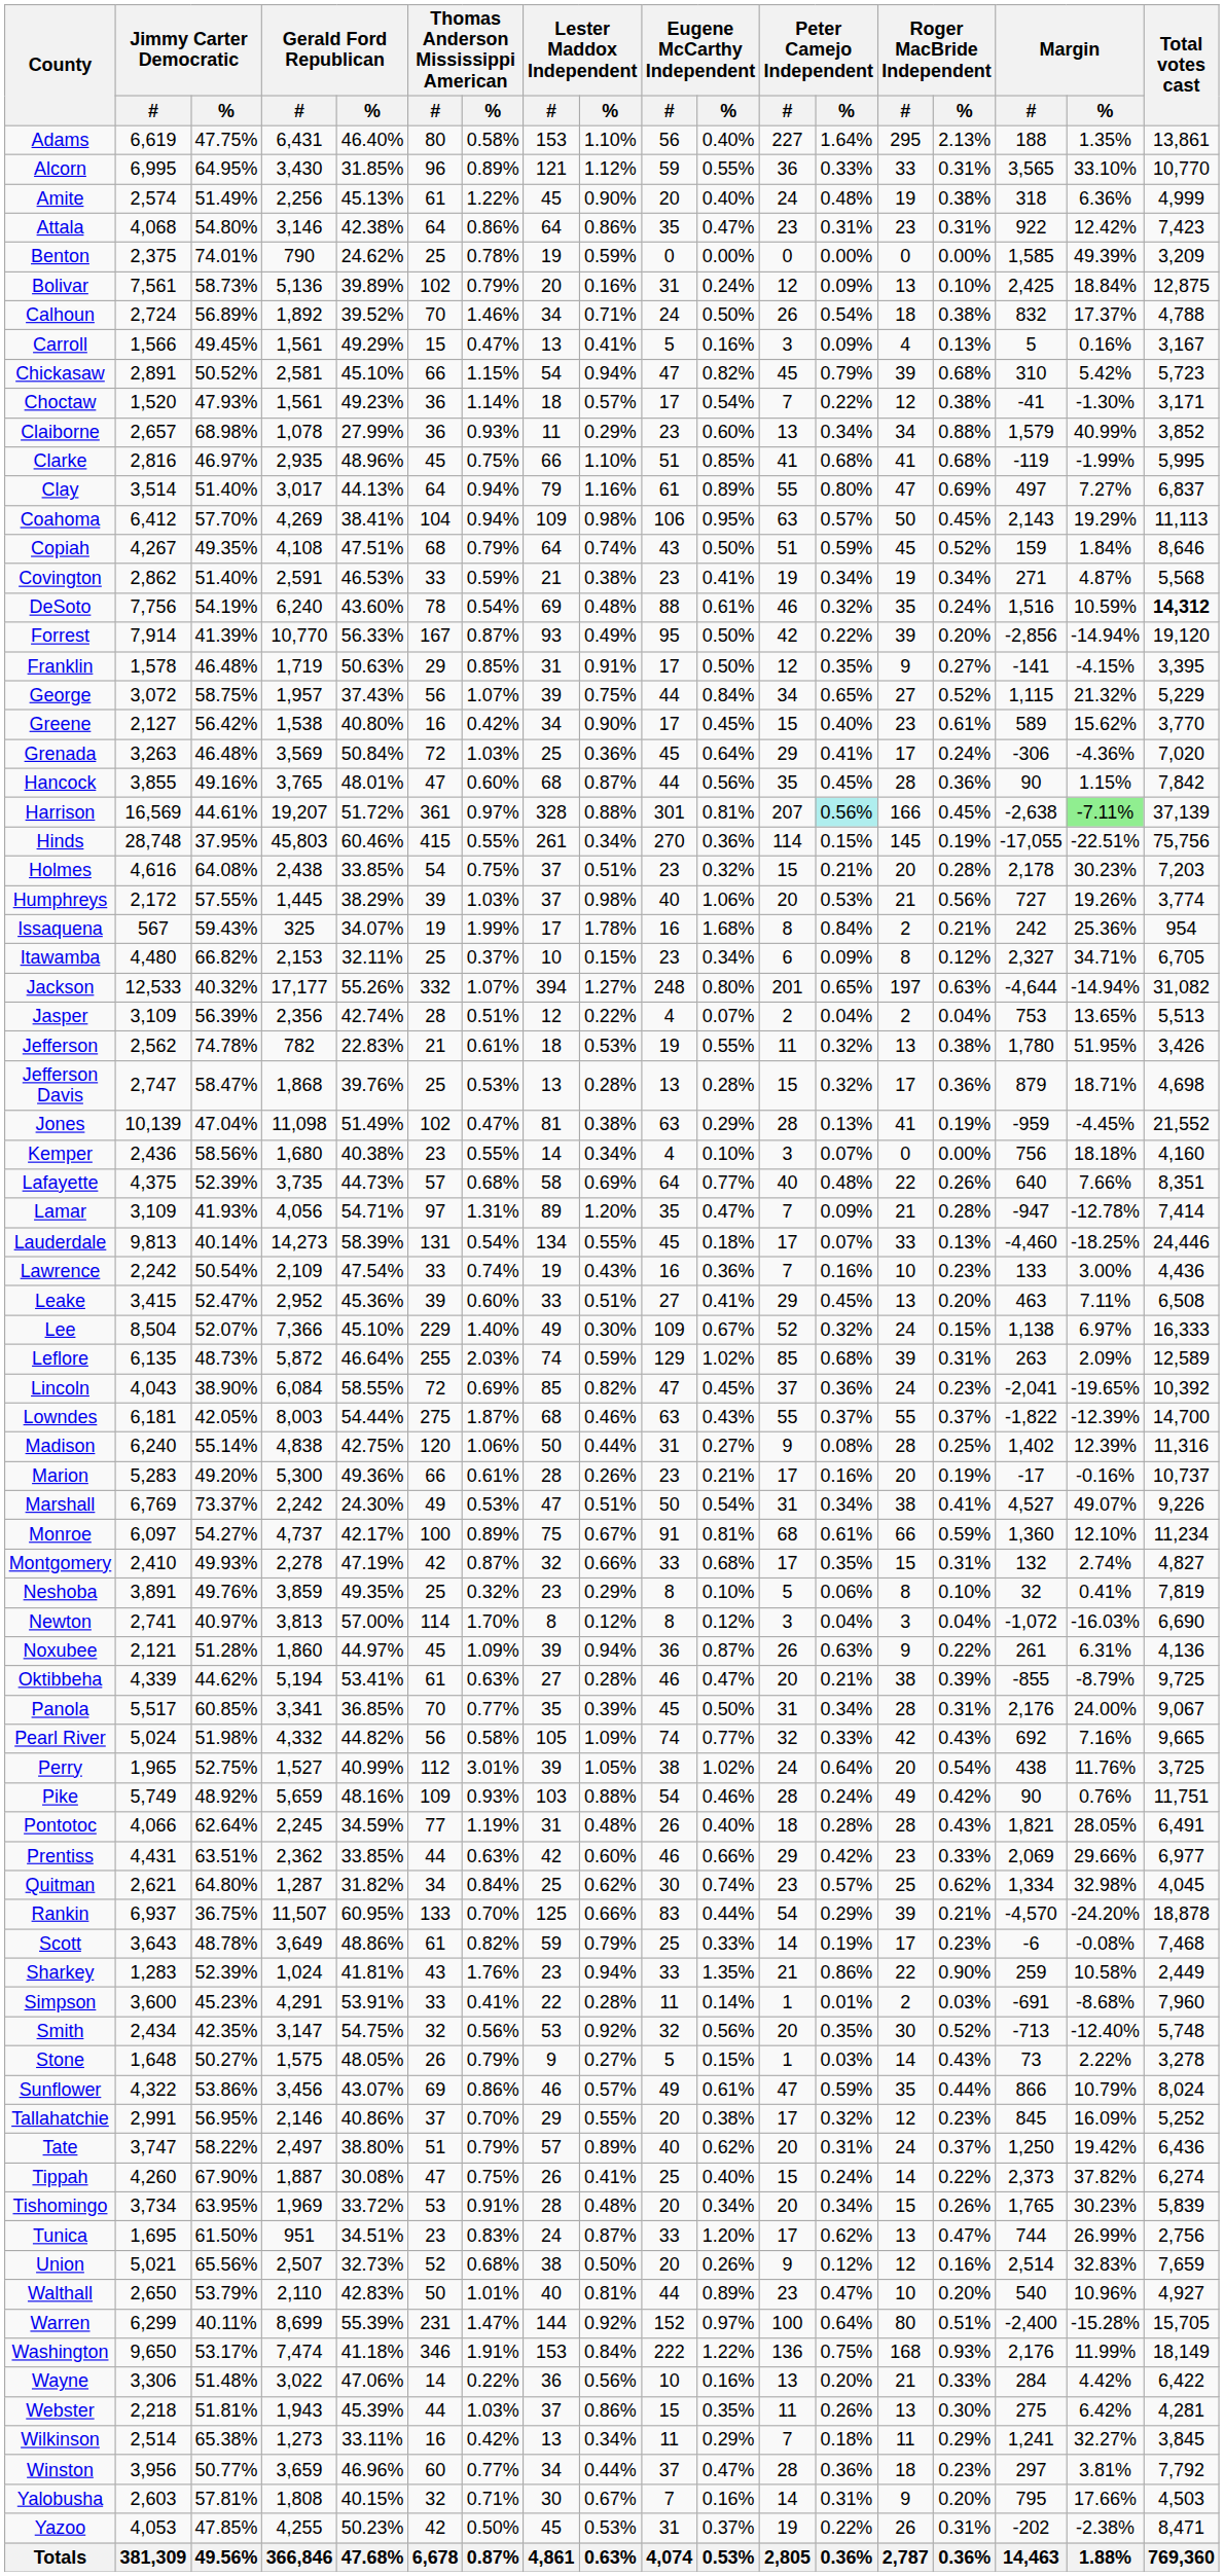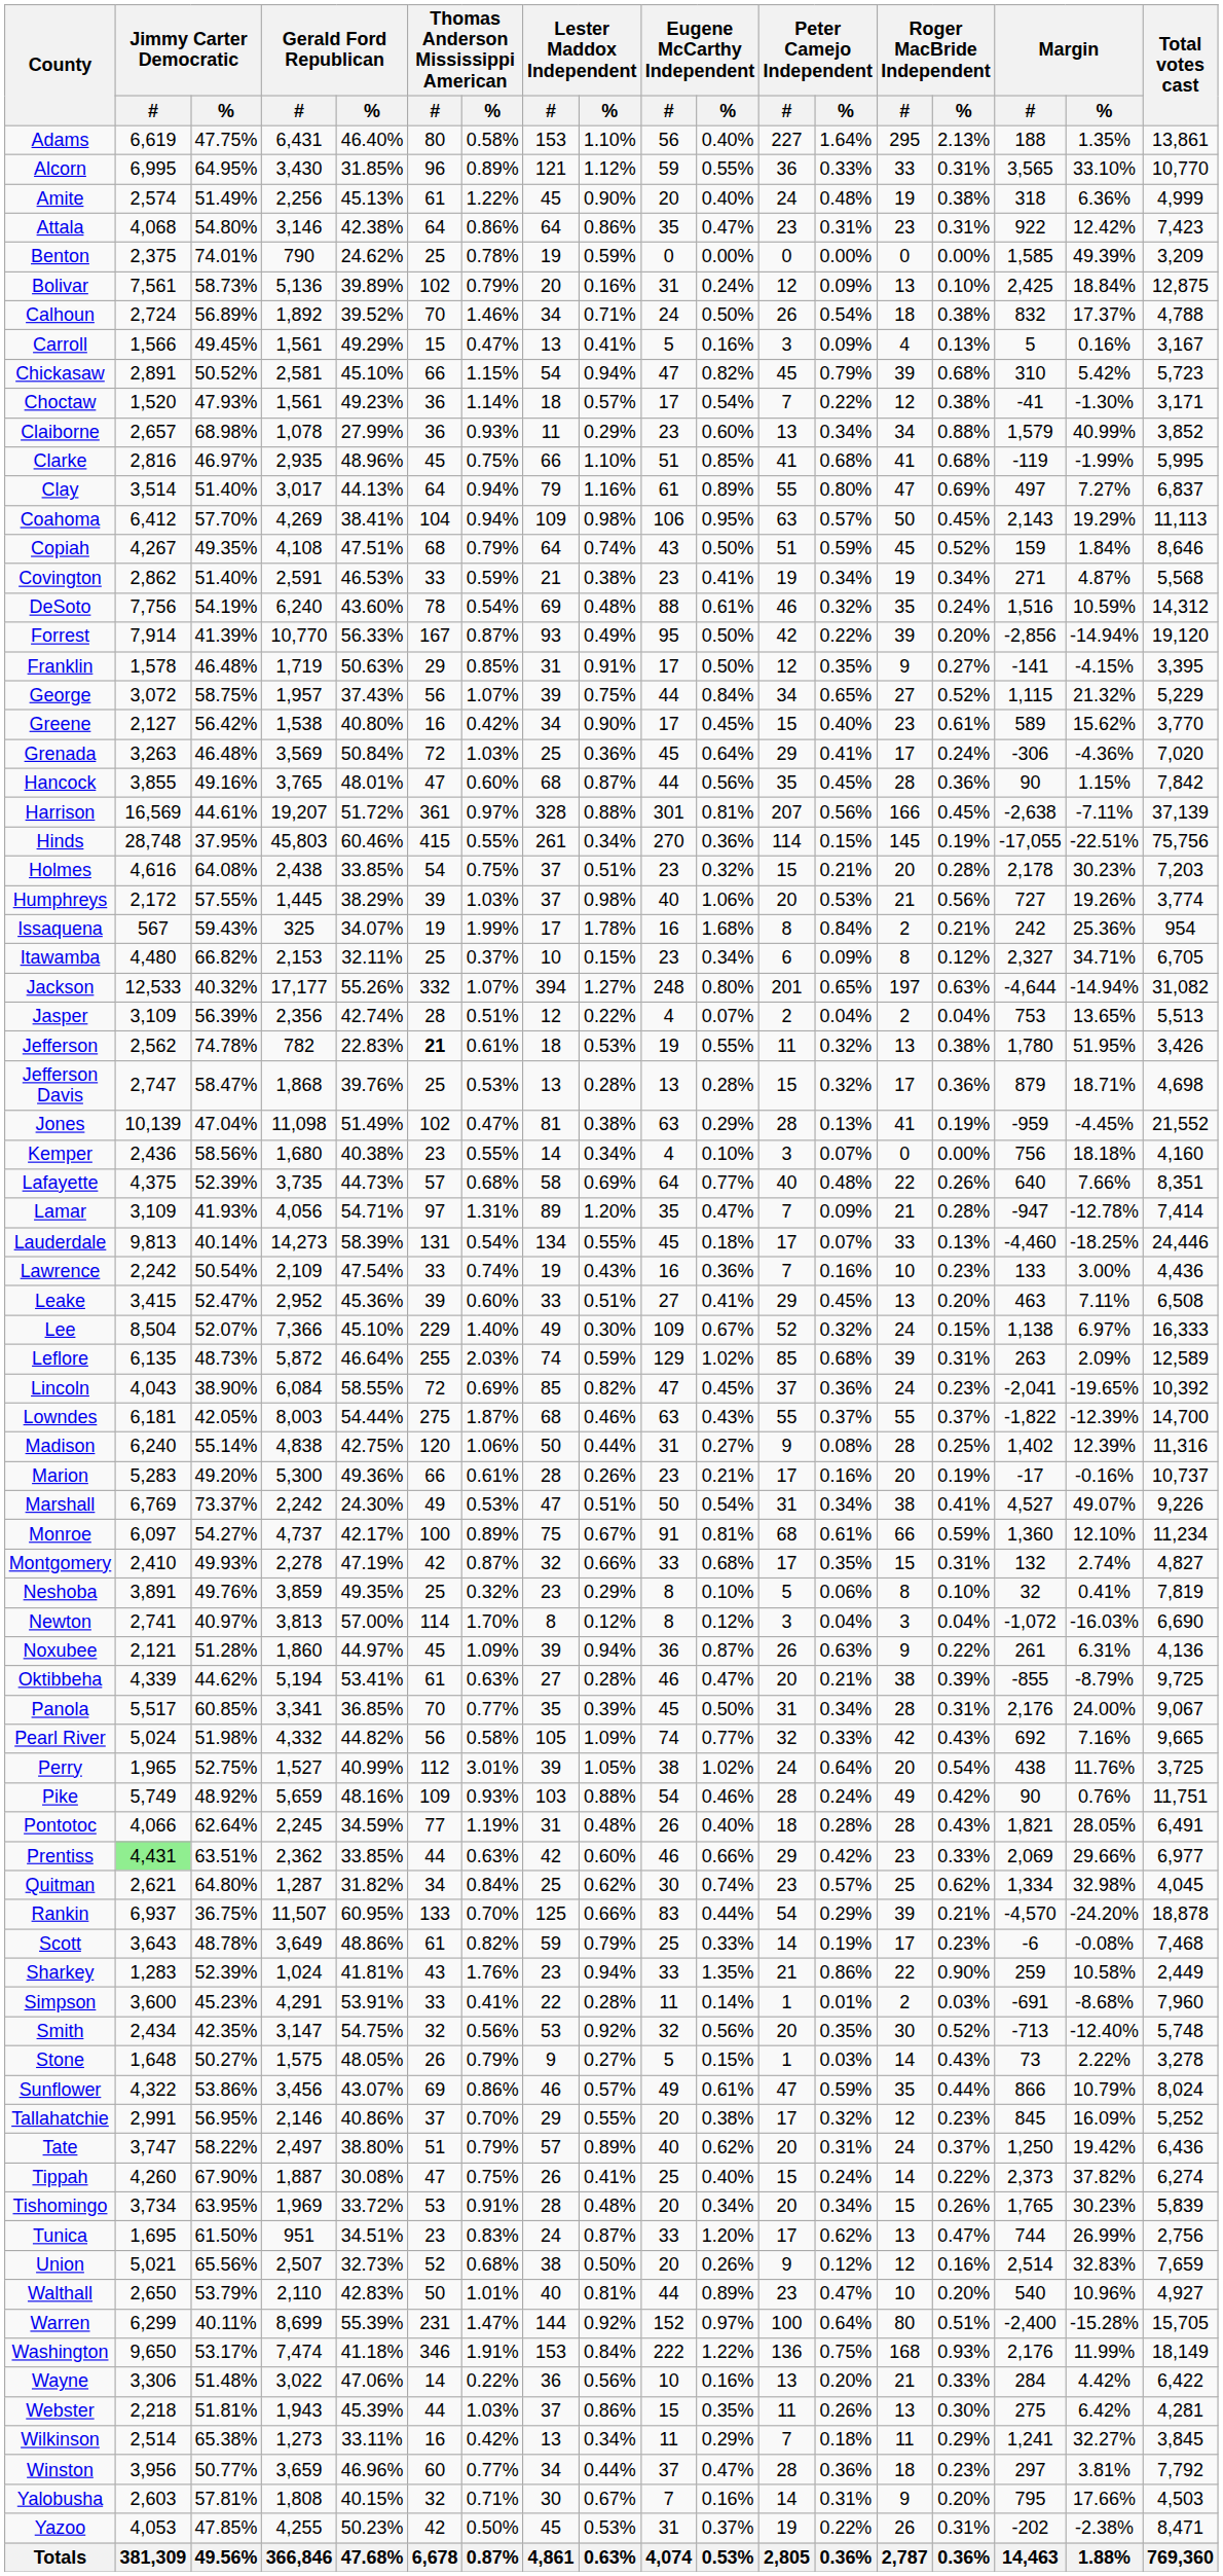DeSoto | Total votes cast: bold -> normal
Harrison | Peter Camejo Independent / %: paleturquoise background -> no background
Harrison | Margin / %: lightgreen background -> no background
Jefferson | Thomas Anderson Mississippi American / #: normal -> bold
Prentiss | Jimmy Carter Democratic / #: no background -> lightgreen background
